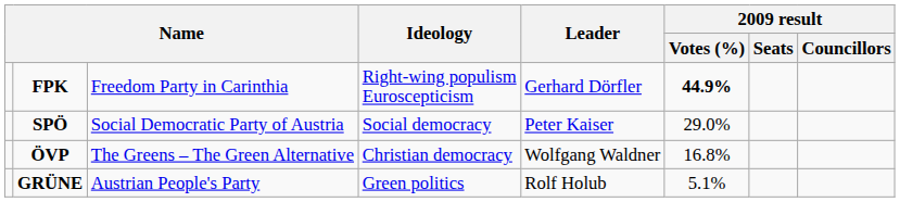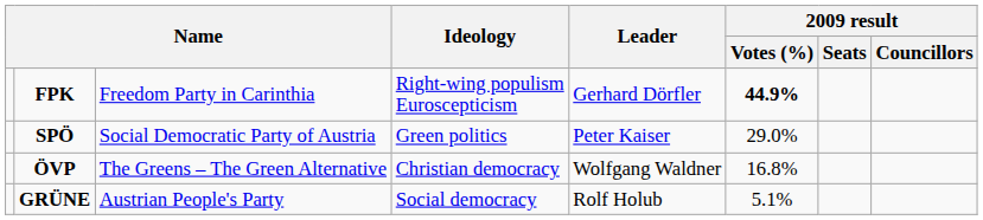SPÖ | Ideology: Social democracy -> Green politics
GRÜNE | Ideology: Green politics -> Social democracy
